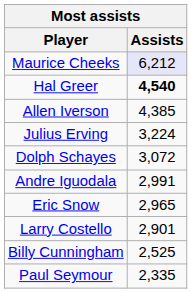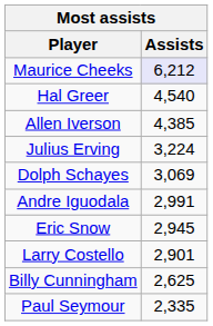Hal Greer | Assists: bold -> normal
Dolph Schayes | Assists: 3,072 -> 3,069
Eric Snow | Assists: 2,965 -> 2,945
Billy Cunningham | Assists: 2,525 -> 2,625
